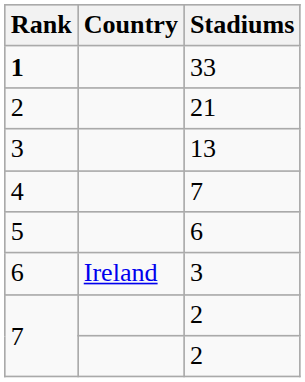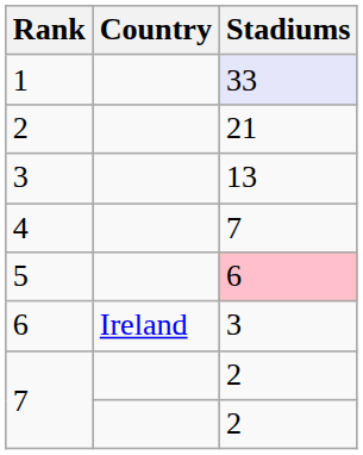1 | Rank: bold -> normal
1 | Stadiums: no background -> lavender background
5 | Stadiums: no background -> pink background
